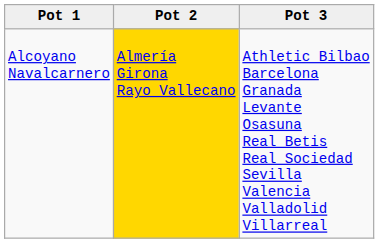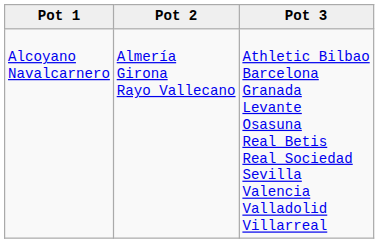Alcoyano Navalcarnero | column 2: gold background -> no background
